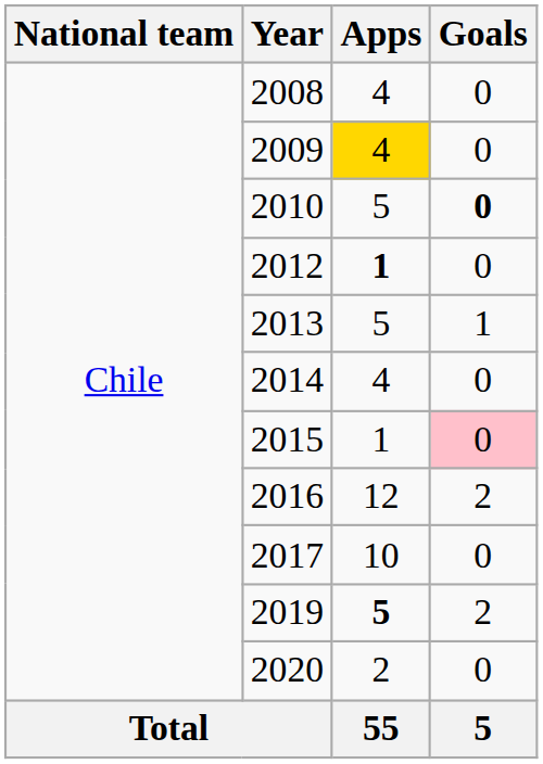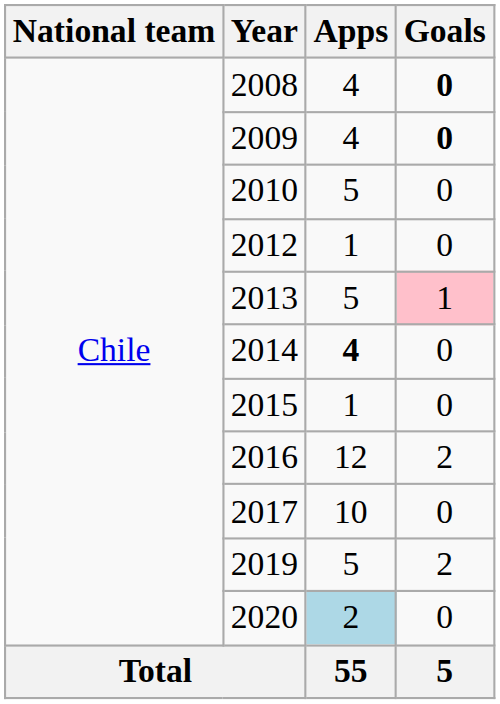2008 | Goals: normal -> bold
2009 | Apps: gold background -> no background
2009 | Goals: normal -> bold
2010 | Goals: bold -> normal
2012 | Apps: bold -> normal
2013 | Goals: no background -> pink background
2014 | Apps: normal -> bold
2015 | Goals: pink background -> no background
2019 | Apps: bold -> normal
2020 | Apps: no background -> lightblue background
